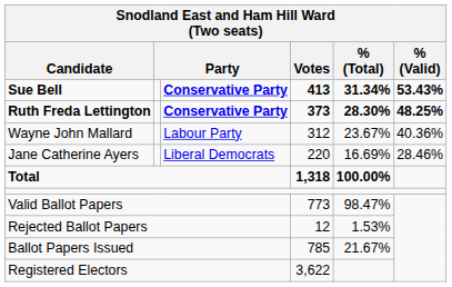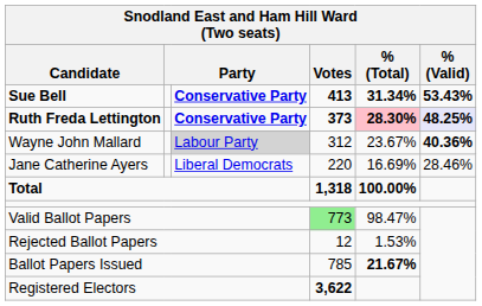Ruth Freda Lettington | % (Total): no background -> pink background
Ruth Freda Lettington | % (Valid): no background -> lavender background
Wayne John Mallard | column 3: no background -> lightgrey background
Wayne John Mallard | % (Valid): normal -> bold
Valid Ballot Papers | Votes: no background -> lightgreen background
Ballot Papers Issued | % (Total): normal -> bold
Registered Electors | Votes: normal -> bold
